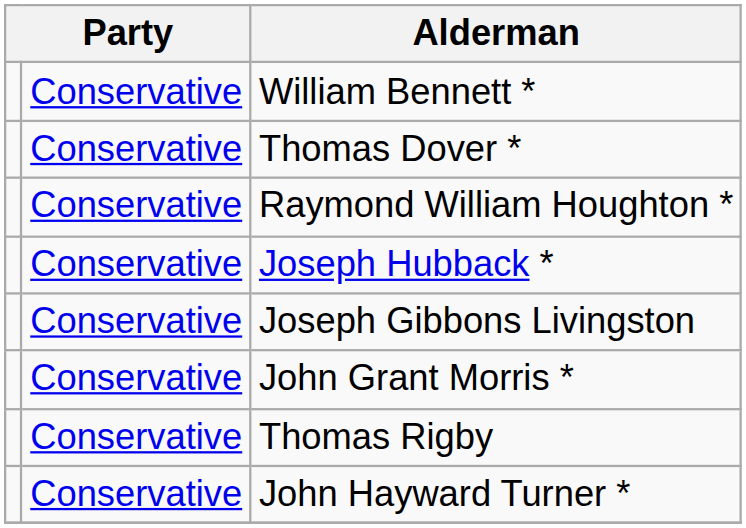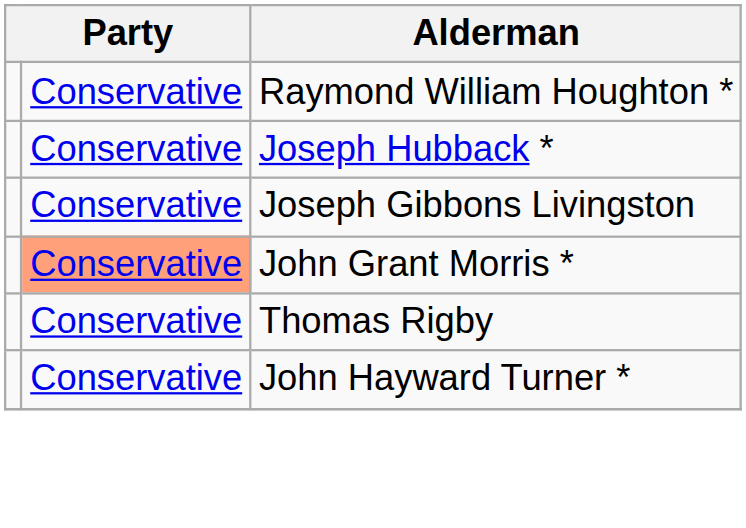- row: Conservative | William Bennett *
- row: Conservative | Thomas Dover *
John Grant Morris * | column 2: no background -> lightsalmon background
